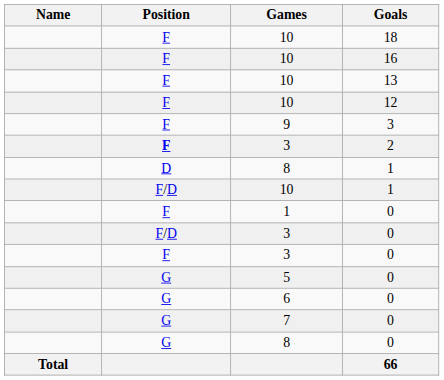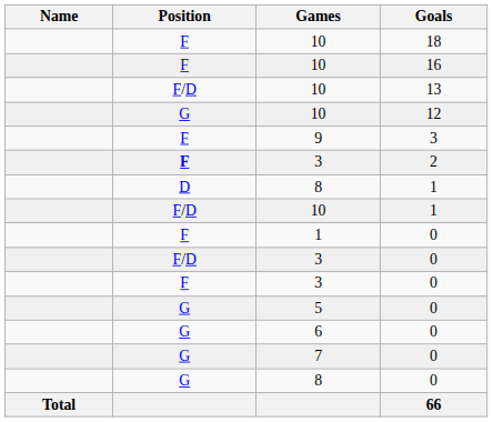10 / 13 | Position: F -> F/D
10 / 12 | Position: F -> G
